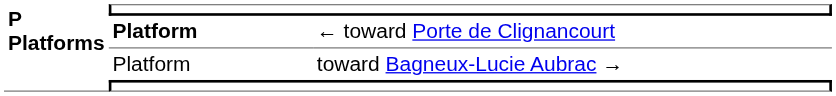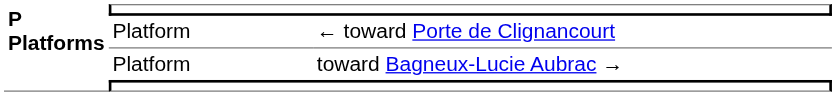← toward Porte de Clignancourt | column 2: bold -> normal
